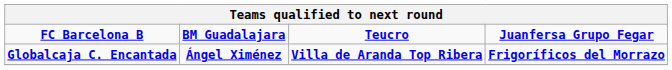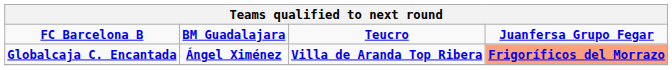Globalcaja C. Encantada | Juanfersa Grupo Fegar: no background -> lightsalmon background
